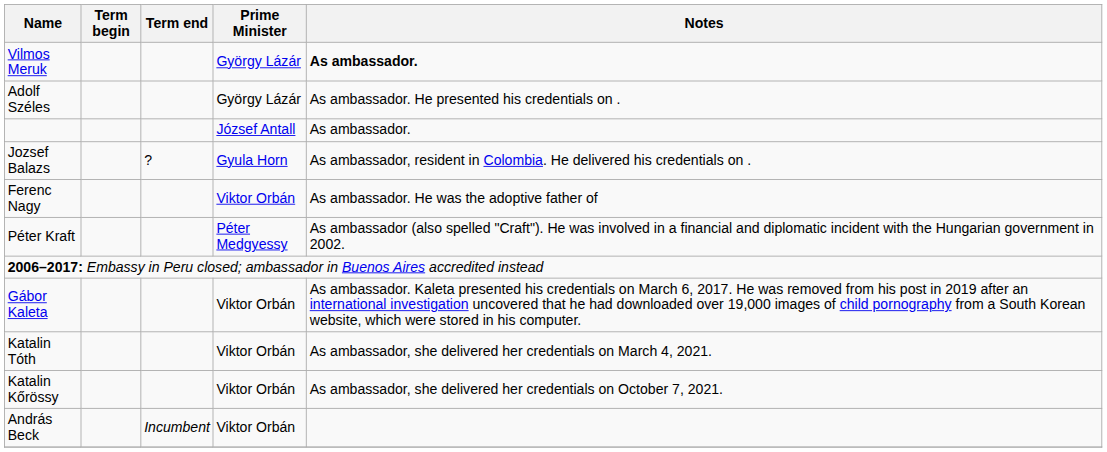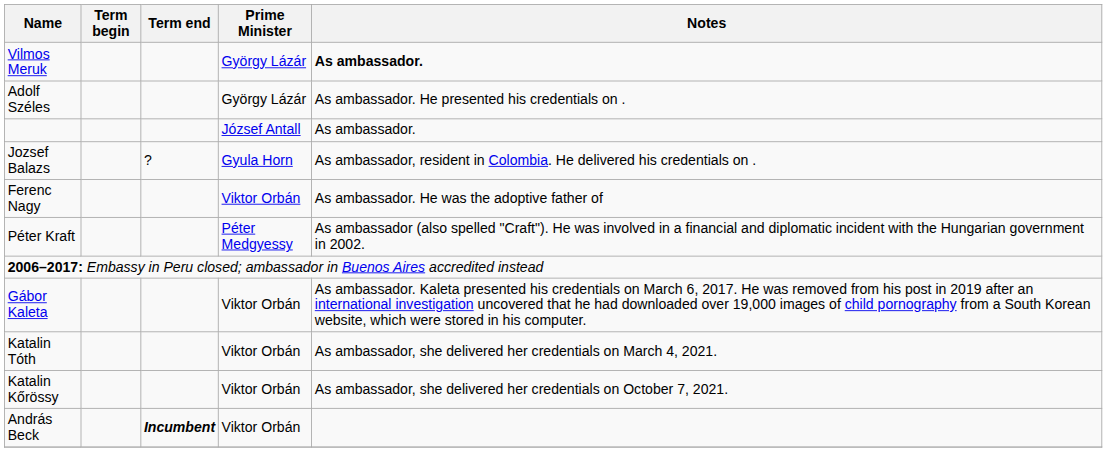András Beck | Term end: normal -> bold
